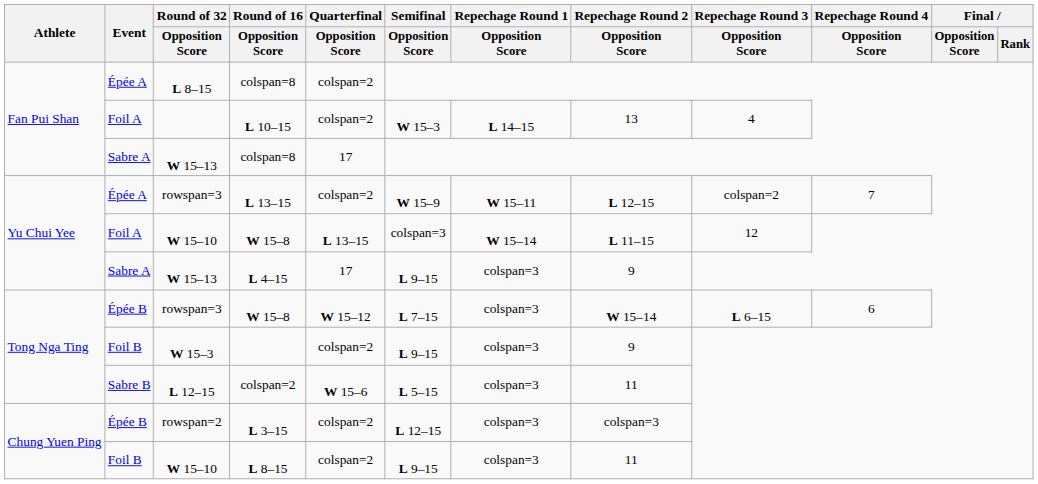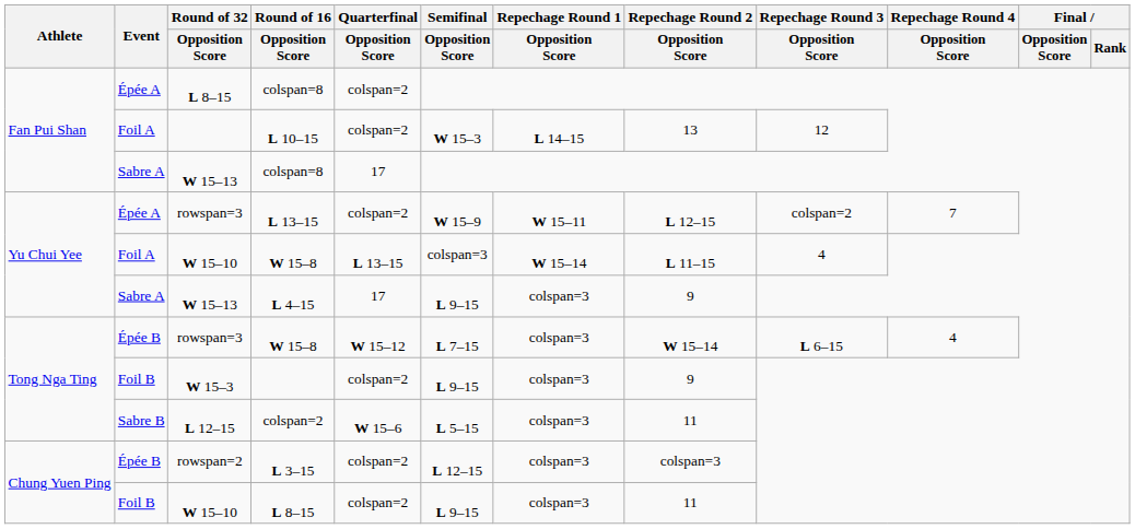L 10–15 | Repechage Round 3 / Opposition Score: 4 -> 12
Foil A / W 15–8 | Repechage Round 3 / Opposition Score: 12 -> 4
Épée B / W 15–8 | Repechage Round 4 / Opposition Score: 6 -> 4
